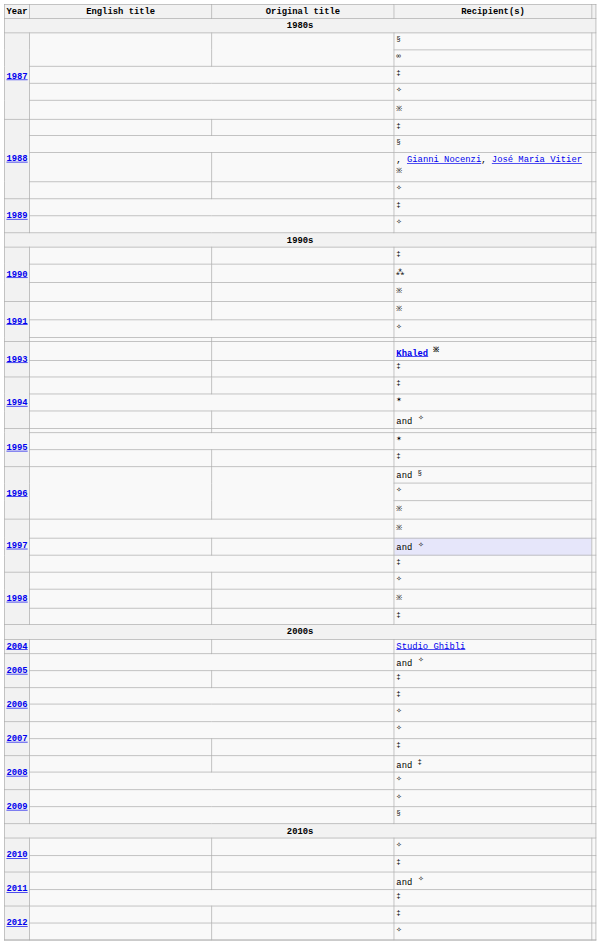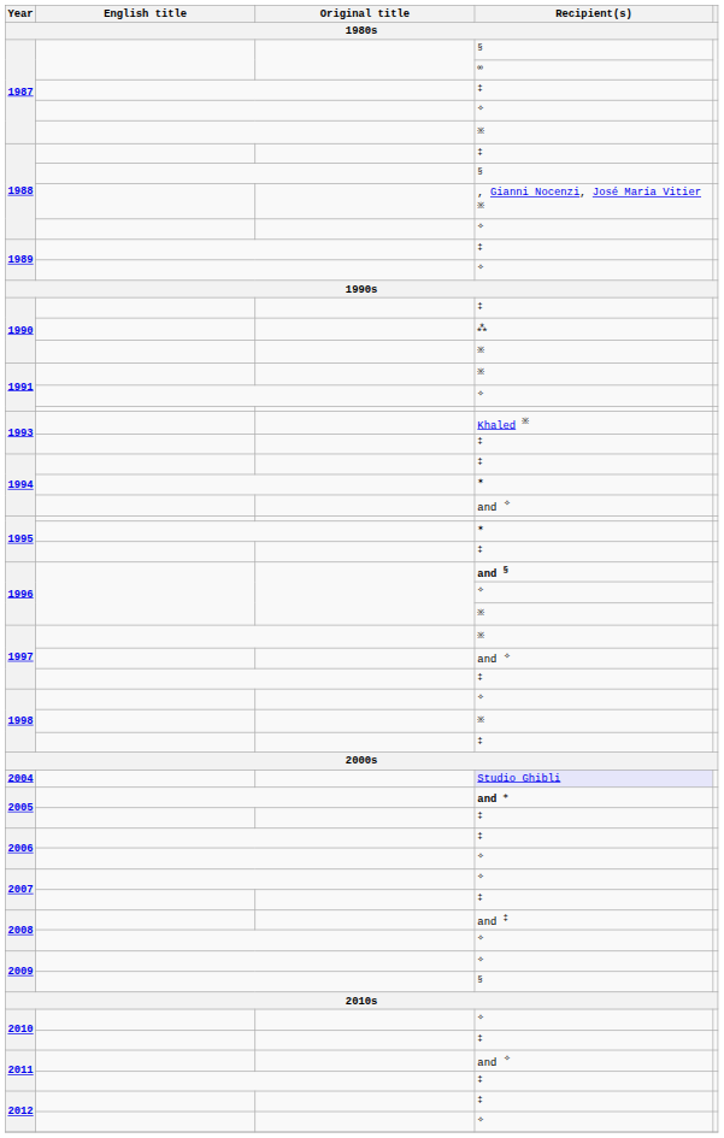1993 / Khaled ※ | Recipient(s): bold -> normal
1996 / and § | Recipient(s): normal -> bold
1997 / and ✧ | Recipient(s): lavender background -> no background
2004 | Recipient(s): no background -> lavender background
2005 / and ✧ | Recipient(s): normal -> bold
